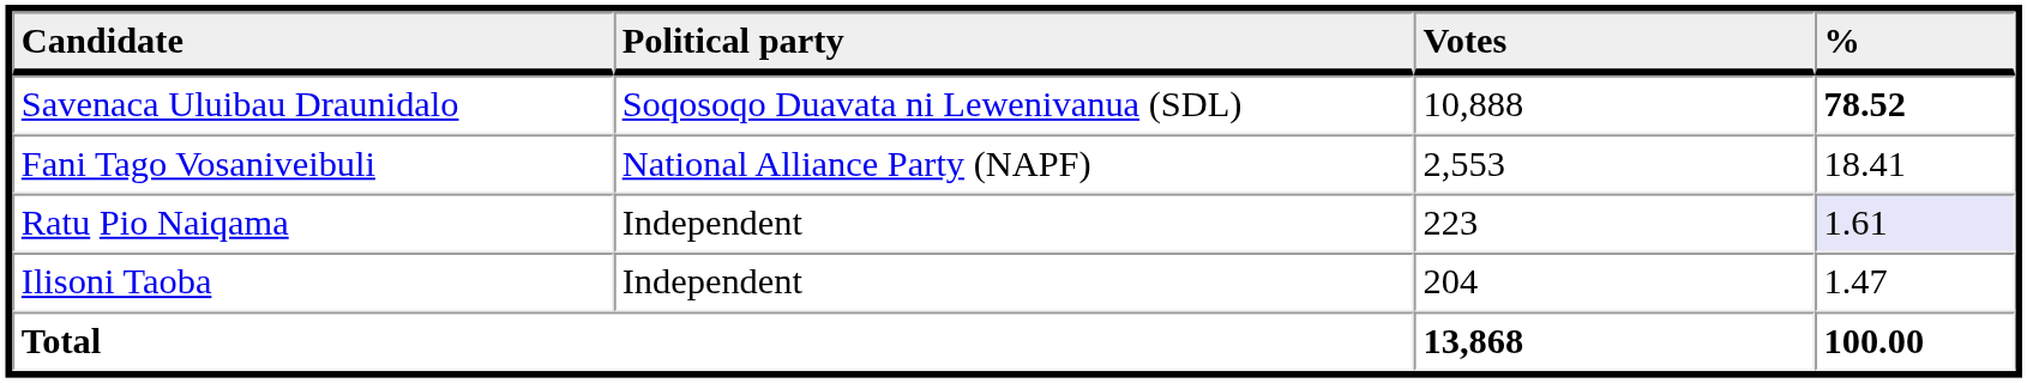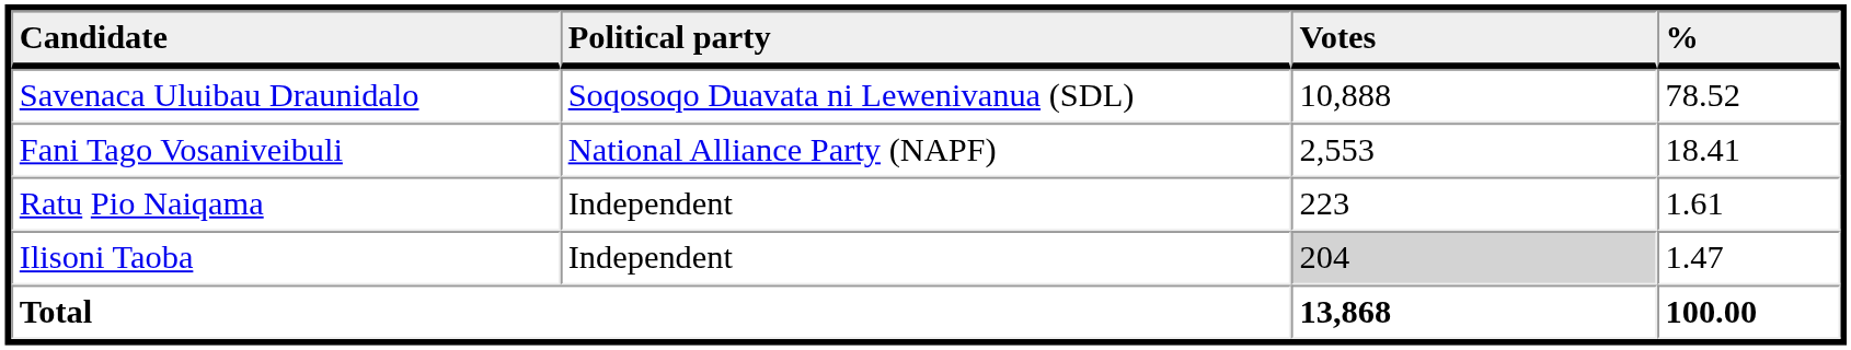Savenaca Uluibau Draunidalo | %: bold -> normal
Ratu Pio Naiqama | %: lavender background -> no background
Ilisoni Taoba | Votes: no background -> lightgrey background
